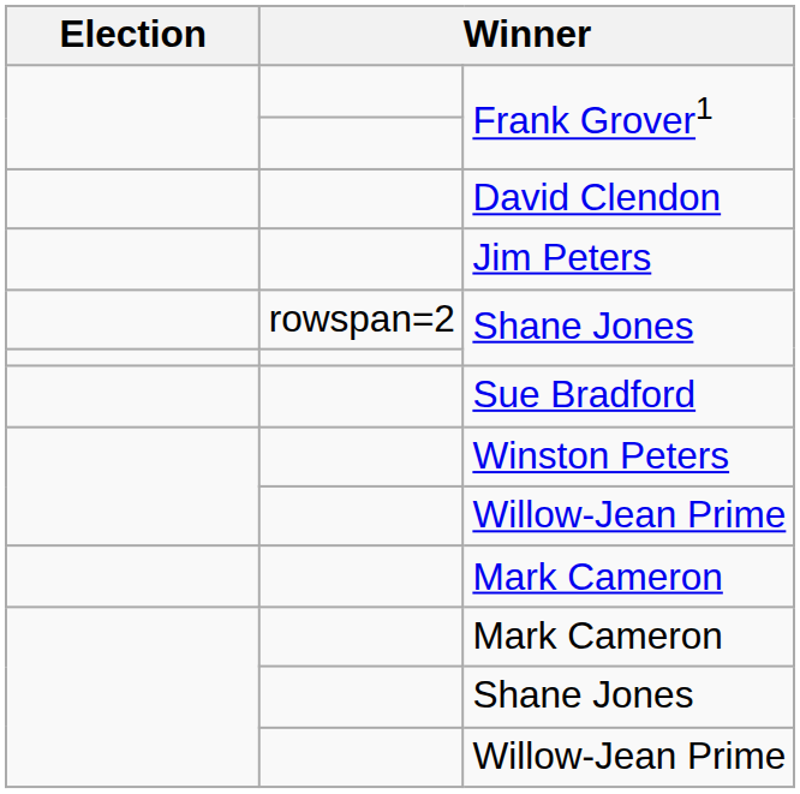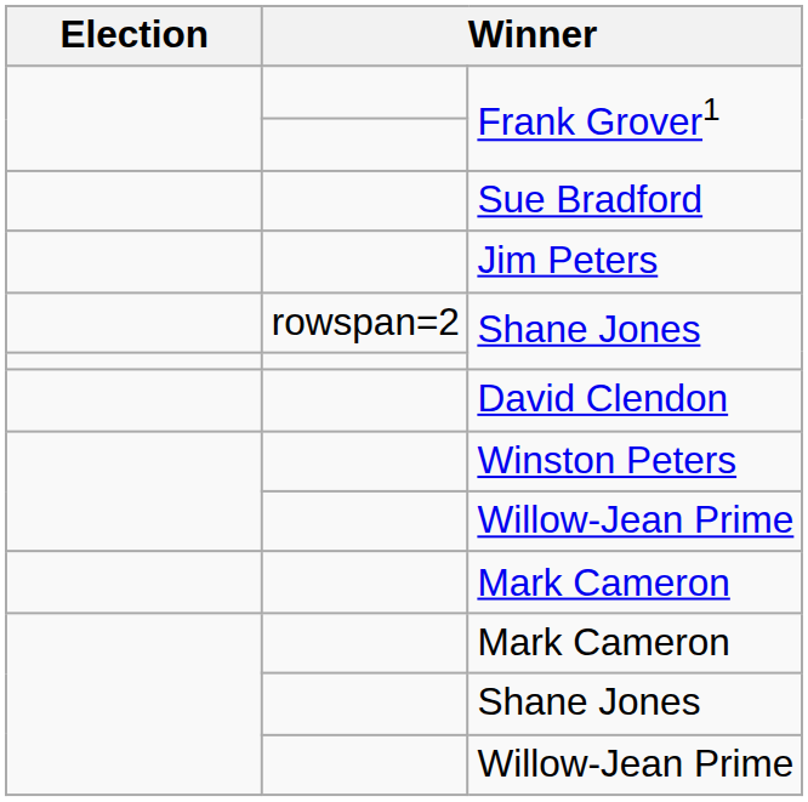rows swapped: Sue Bradford <-> David Clendon
